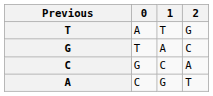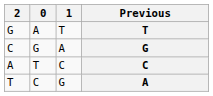columns swapped: Previous <-> 2
row 3 | 0: T -> G
row 4 | 0: G -> T
